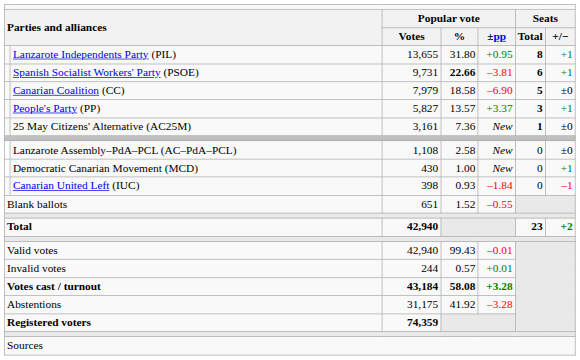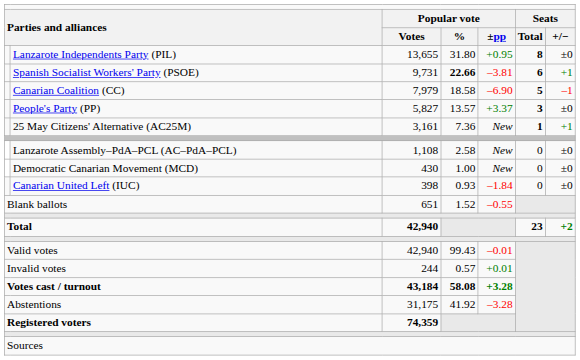Lanzarote Independents Party (PIL) | column 7: +1 -> ±0
Canarian Coalition (CC) | column 7: ±0 -> –1
People's Party (PP) | column 7: +1 -> ±0
25 May Citizens' Alternative (AC25M) | column 7: ±0 -> +1
Democratic Canarian Movement (MCD) | column 7: +1 -> ±0
Canarian United Left (IUC) | column 7: –1 -> ±0
